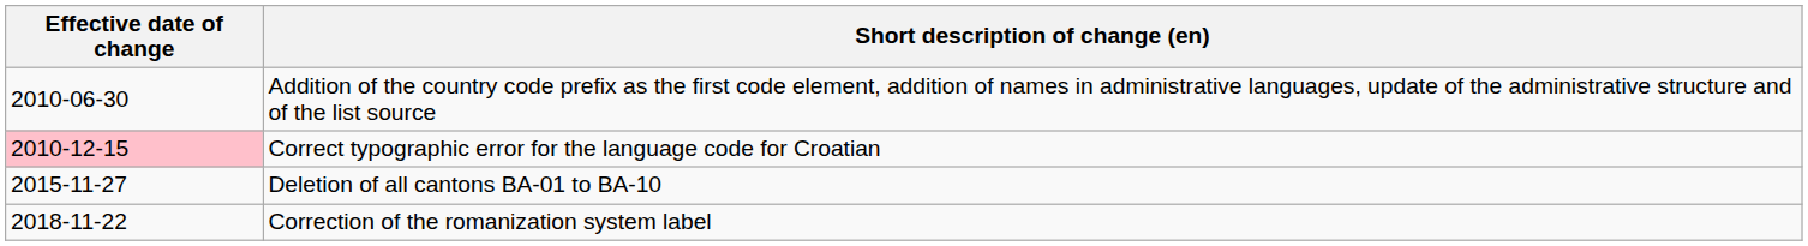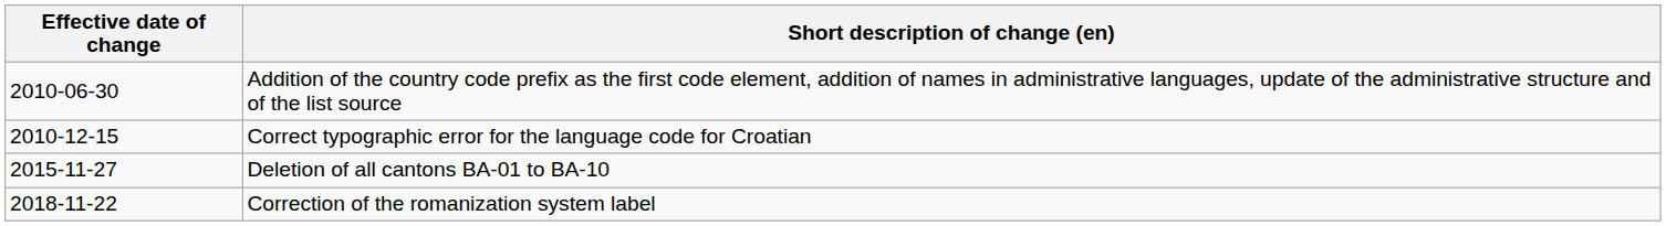Correct typographic error for the language code for Croatian | Effective date of change: pink background -> no background
